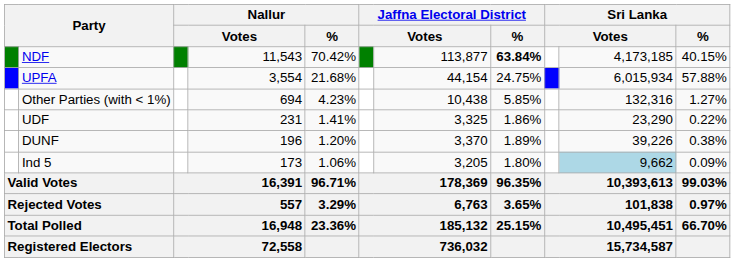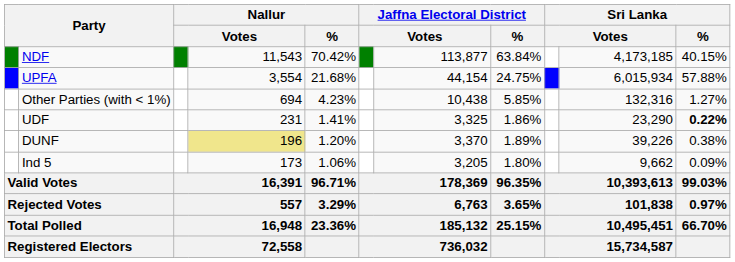NDF | Jaffna Electoral District / %: bold -> normal
UDF | Sri Lanka / %: normal -> bold
DUNF | column 4: no background -> khaki background
Ind 5 | column 10: lightblue background -> no background
